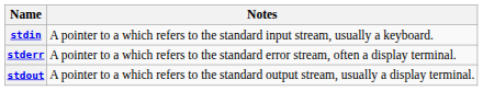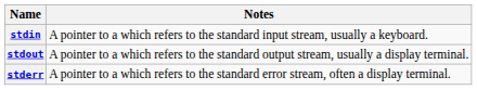rows swapped: stdout <-> stderr
